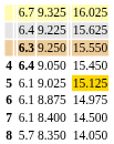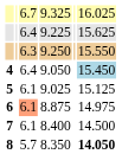9.250 | column 2: bold -> normal
9.050 | column 2: bold -> normal
9.050 | column 4: no background -> lightblue background
9.025 | column 4: gold background -> no background
8.875 | column 2: no background -> lightsalmon background
8.350 | column 4: normal -> bold
